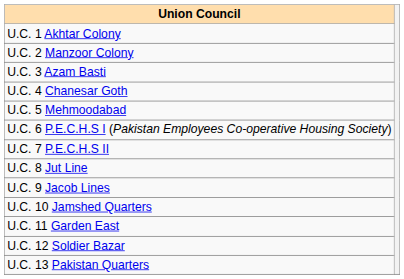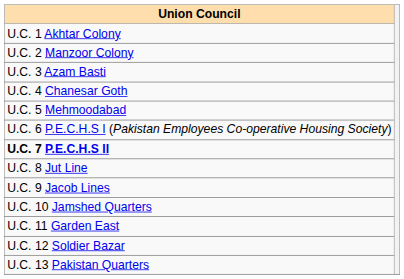U.C. 7 P.E.C.H.S II | Union Council: normal -> bold
